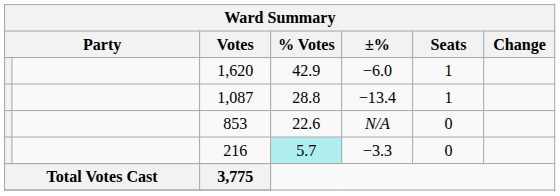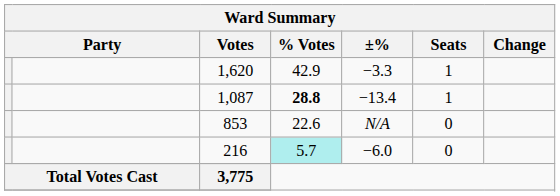1,620 | ±%: −6.0 -> −3.3
1,087 | % Votes: normal -> bold
216 | ±%: −3.3 -> −6.0
